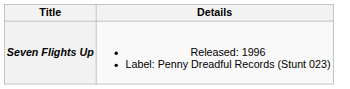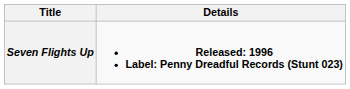Seven Flights Up | Details: normal -> bold
